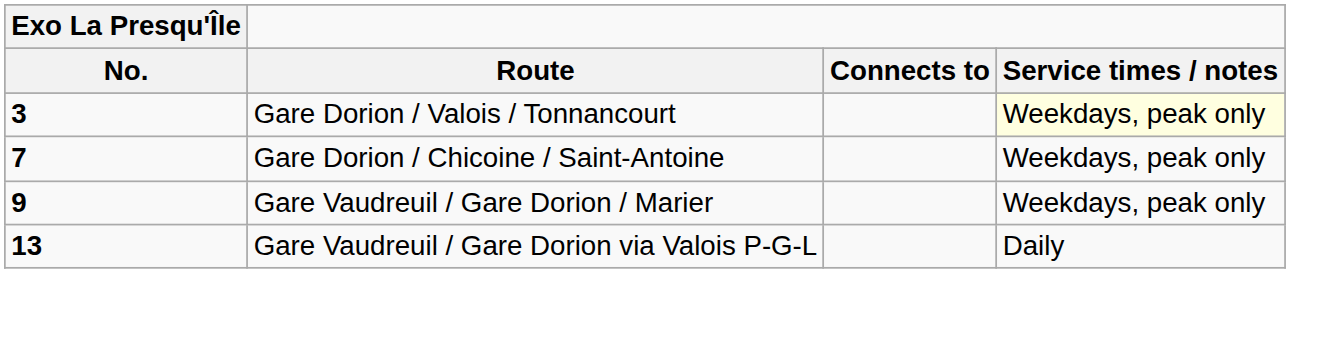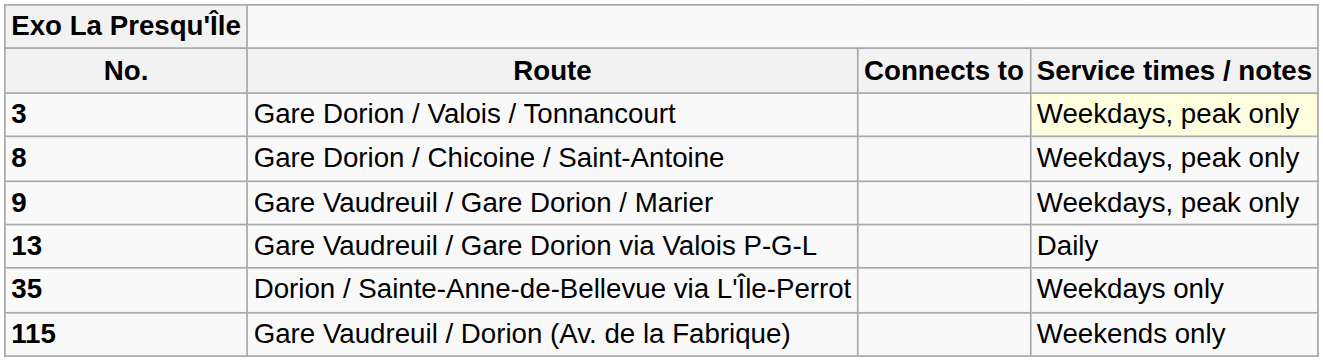Gare Dorion / Chicoine / Saint-Antoine | Exo La Presqu'Île / No.: 7 -> 8
+ row: 35 | Dorion / Sainte-Anne-de-Bellevue via L'Île-Perrot | Weekdays only
+ row: 115 | Gare Vaudreuil / Dorion (Av. de la Fabrique) | Weekends only
